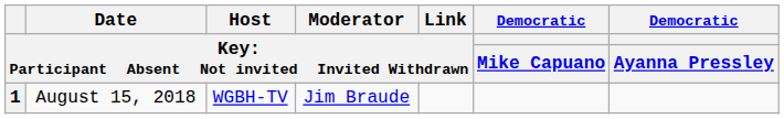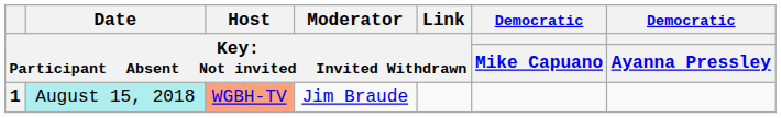1 | column 2: no background -> paleturquoise background
1 | column 3: no background -> lightsalmon background
